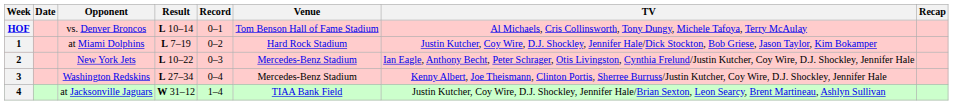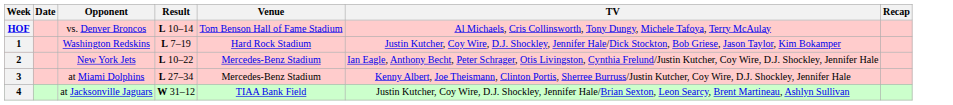- column: Record | 0–1 | 0–2 | 0–3 | 0–4 | 1–4
1 | Opponent: at Miami Dolphins -> Washington Redskins
3 | Opponent: Washington Redskins -> at Miami Dolphins
